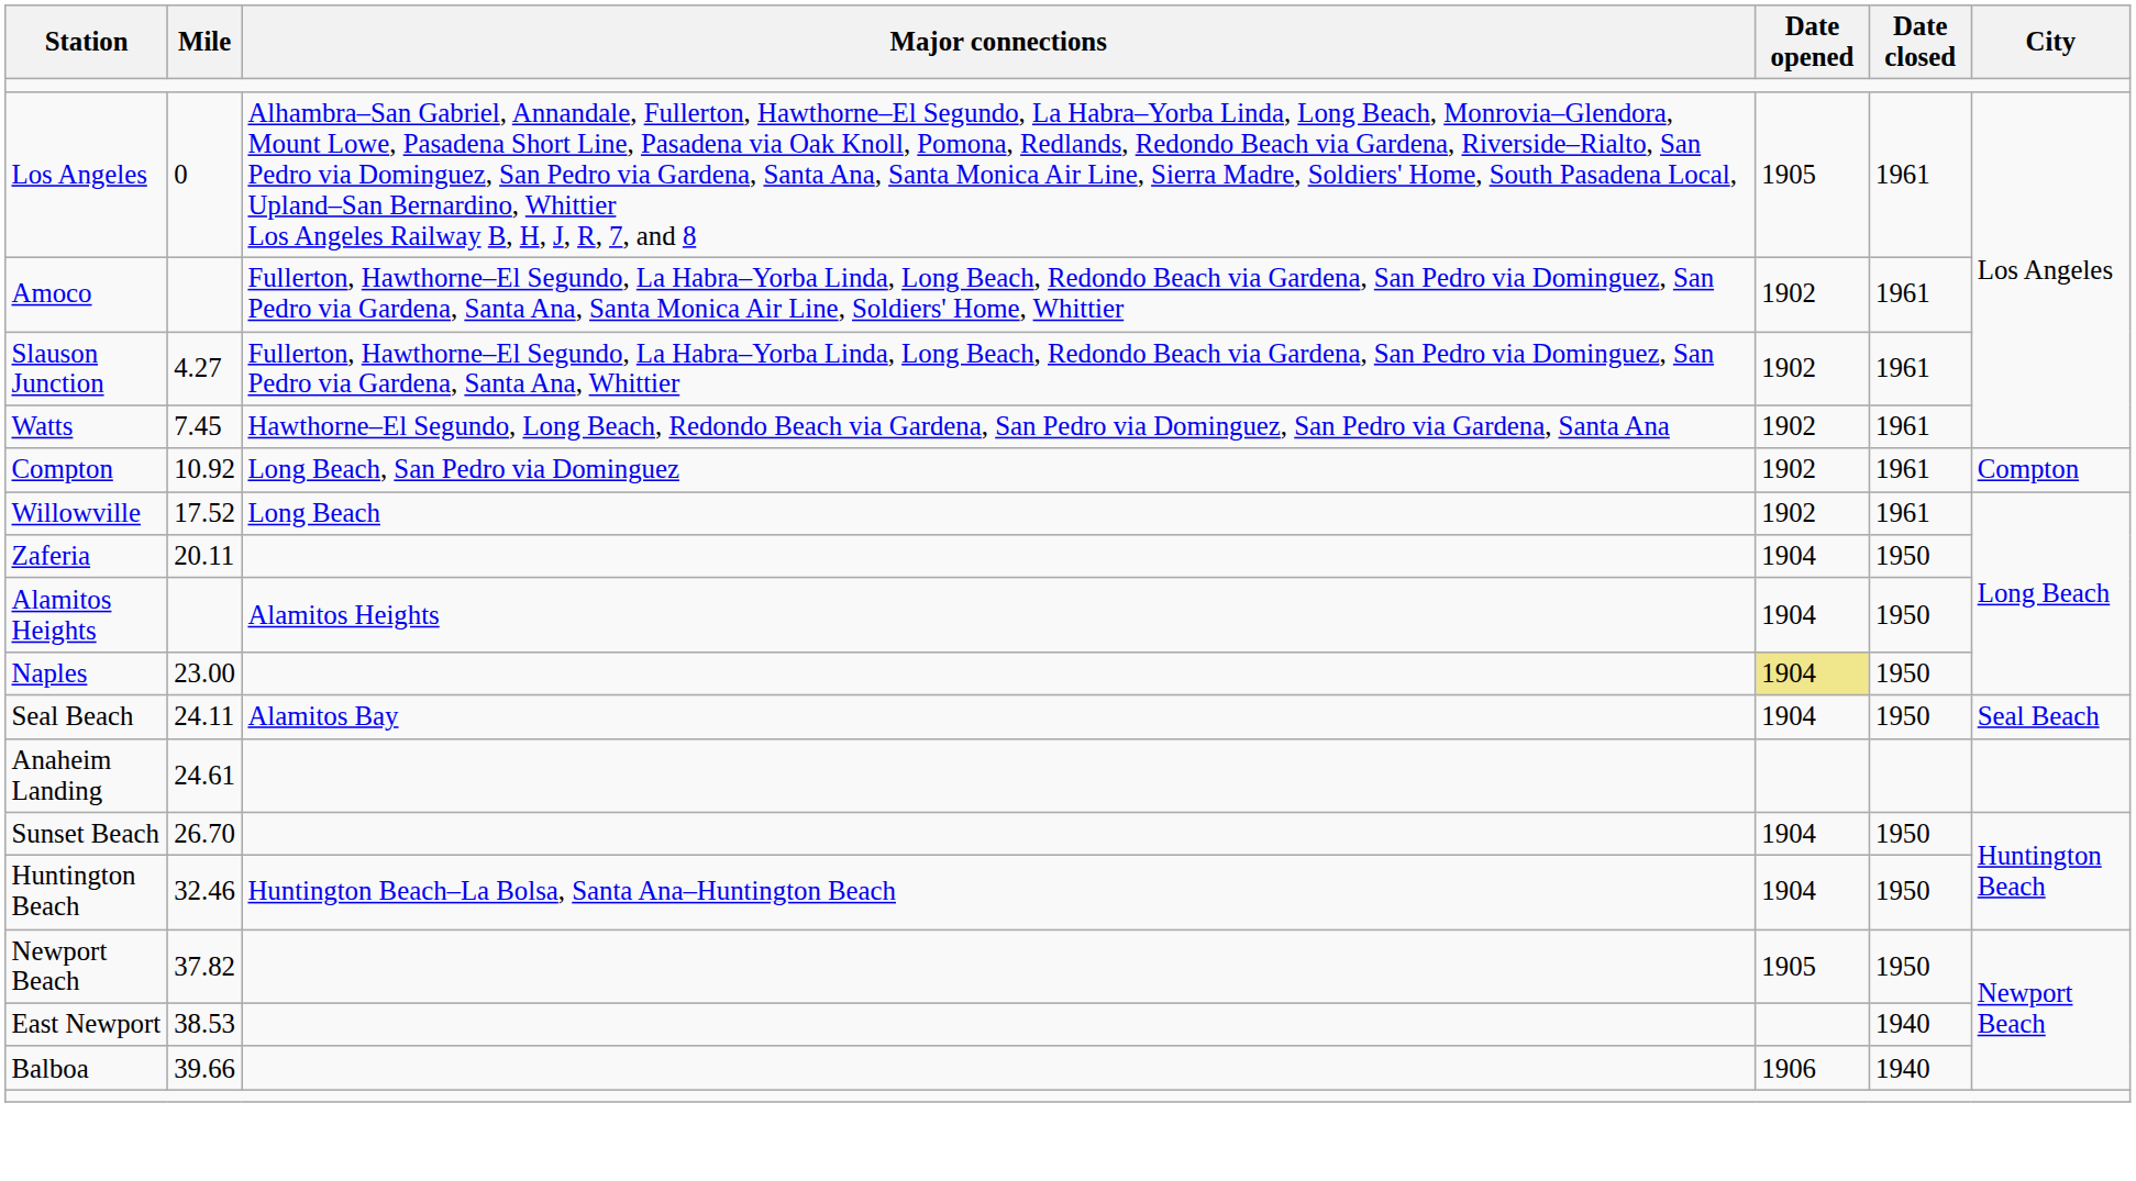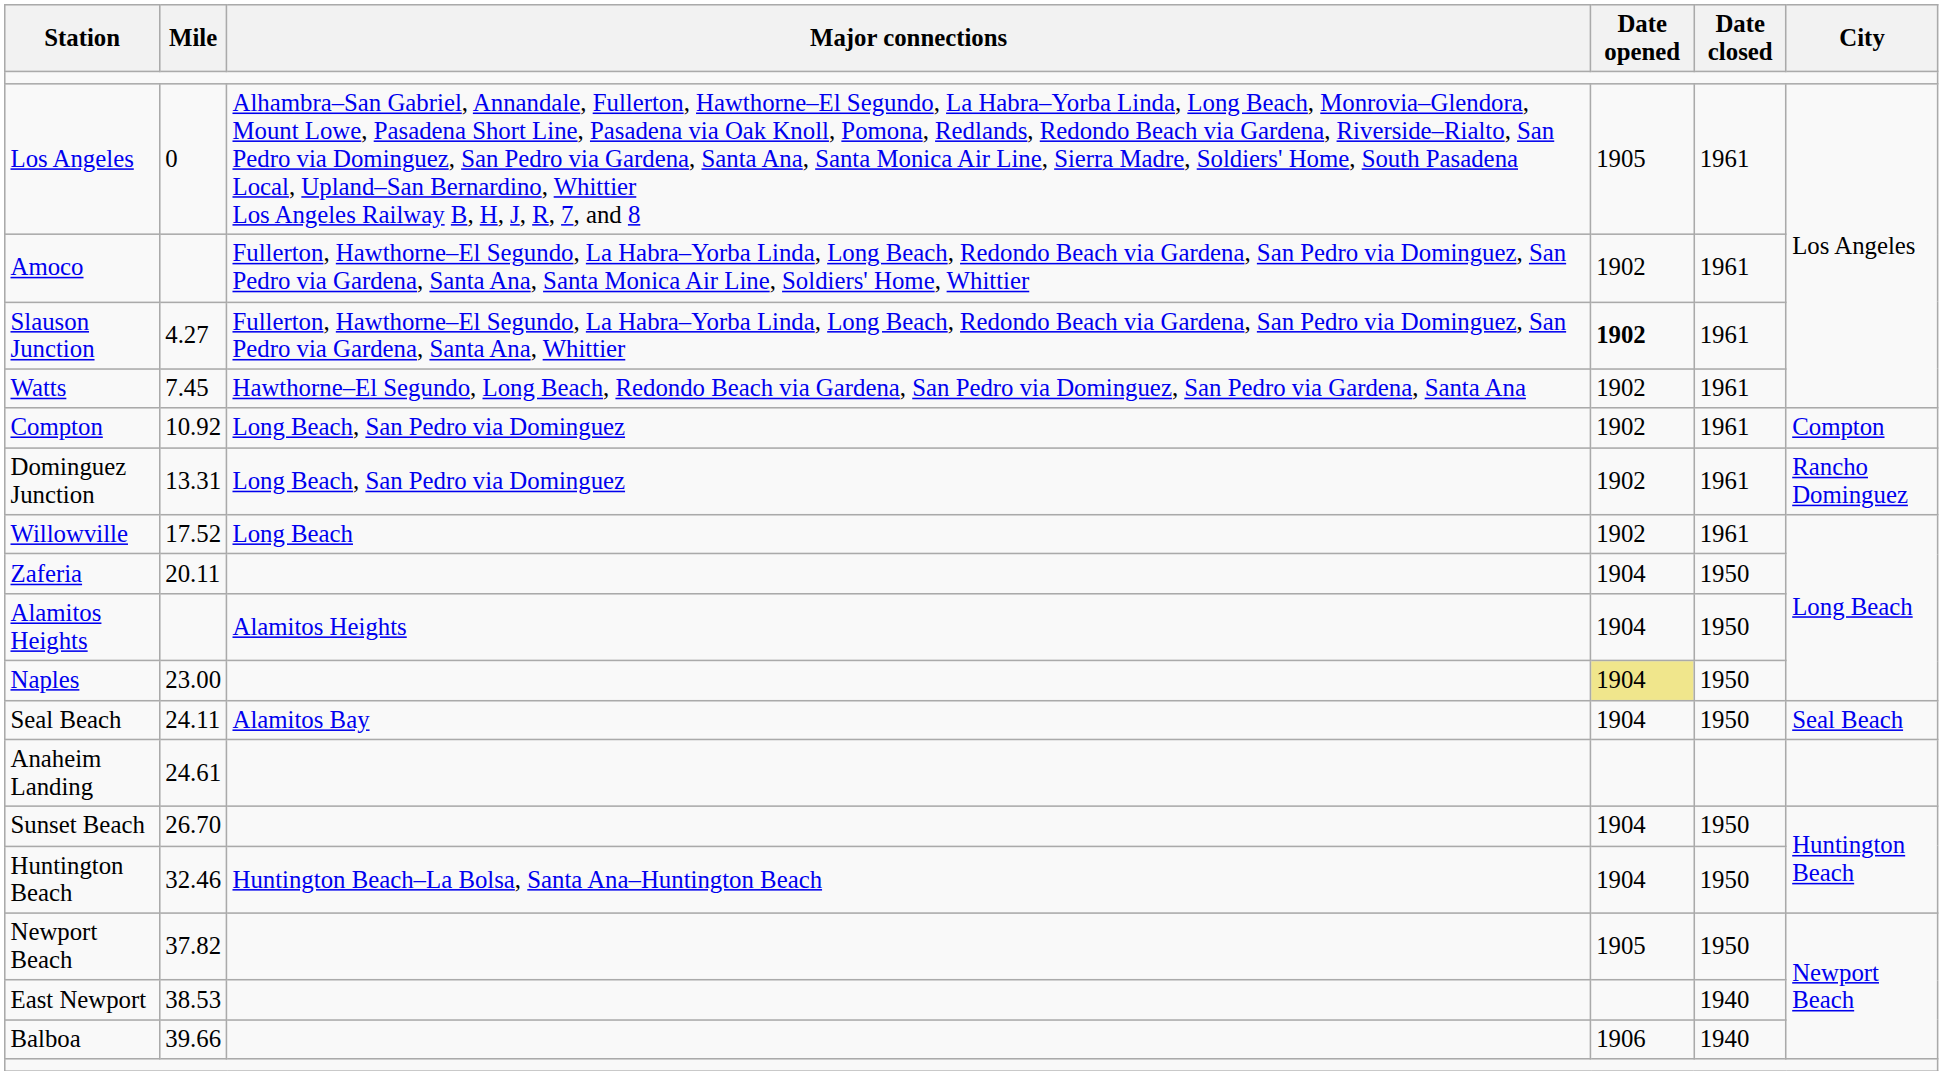Slauson Junction | Date opened: normal -> bold
+ row: Dominguez Junction | 13.31 | Long Beach, San Pedro via Dominguez | 1902 | 1961 | Rancho Dominguez
